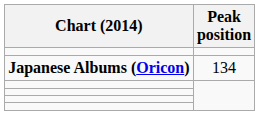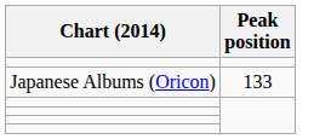row 3 | Chart (2014): bold -> normal
row 3 | Peak position: 134 -> 133
